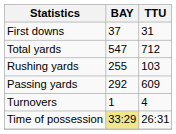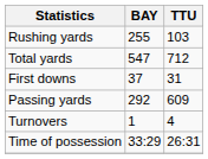rows swapped: First downs <-> Rushing yards
Time of possession | BAY: khaki background -> no background
